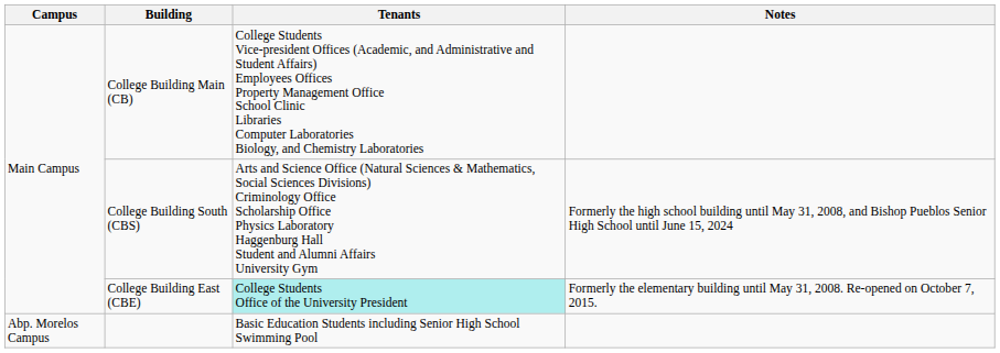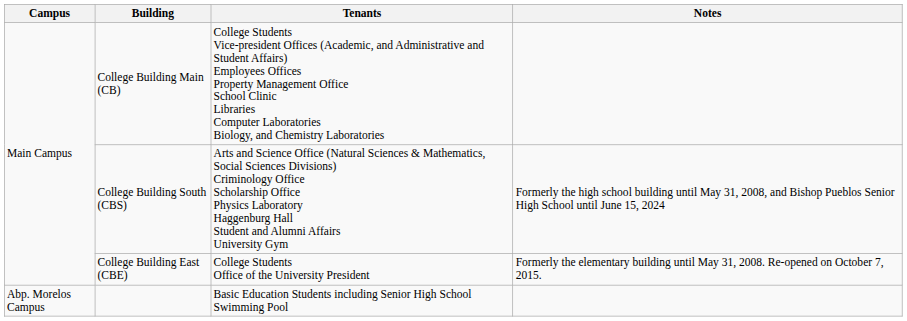College Building East (CBE) | Tenants: paleturquoise background -> no background
